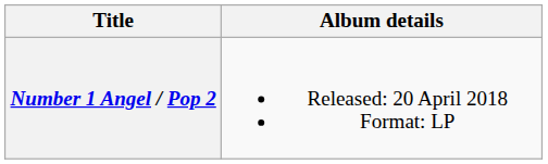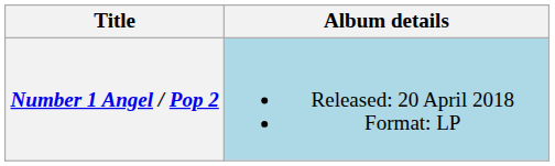Number 1 Angel / Pop 2 | Album details: no background -> lightblue background
